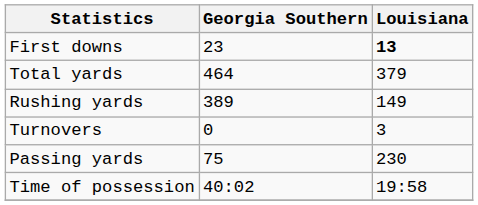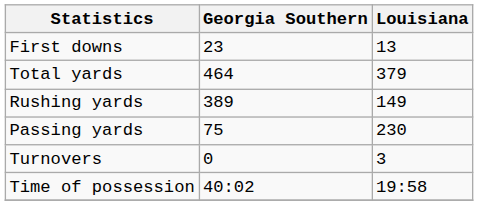First downs | Louisiana: bold -> normal
rows swapped: Passing yards <-> Turnovers
